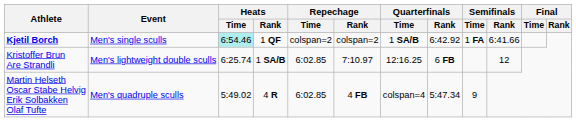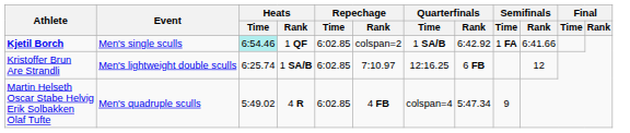Kjetil Borch | Repechage / Time: colspan=2 -> 6:02.85
